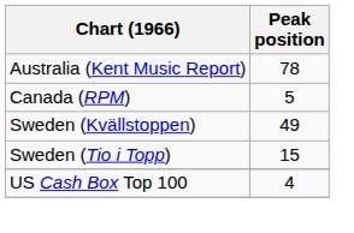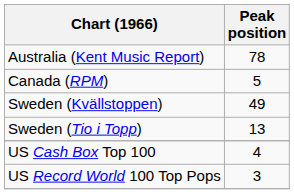Sweden (Tio i Topp) | Peak position: 15 -> 13
+ row: US Record World 100 Top Pops | 3
